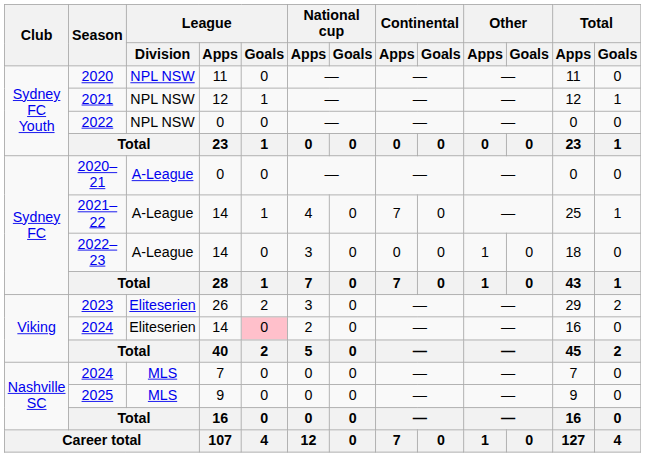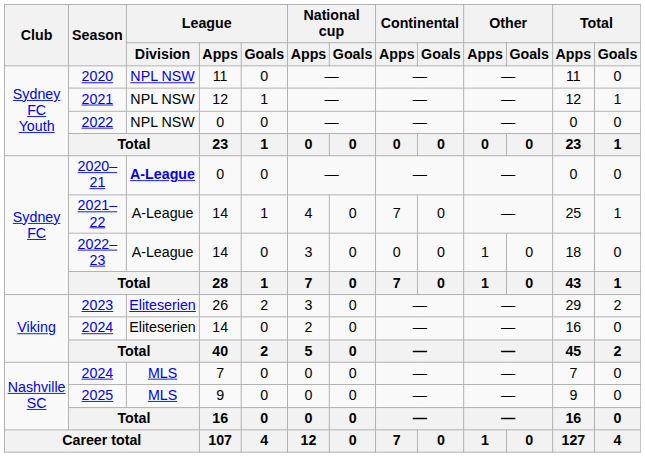2020–21 | League / Division: normal -> bold
2024 / 14 | League / Goals: pink background -> no background
